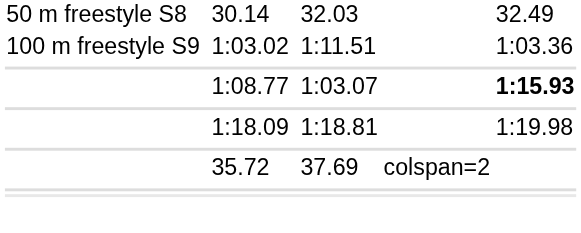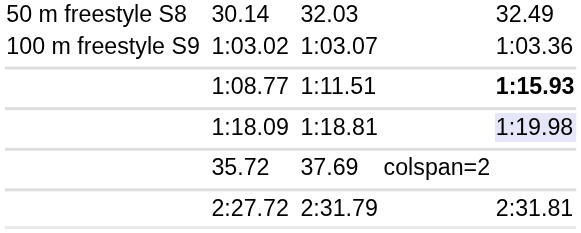1:03.02 | column 3: 1:11.51 -> 1:03.07
1:08.77 | column 3: 1:03.07 -> 1:11.51
1:18.09 | column 5: no background -> lavender background
+ row: 2:27.72 | 2:31.79 | 2:31.81
